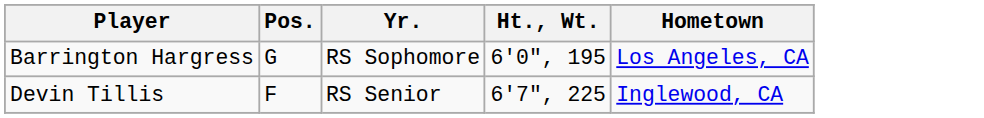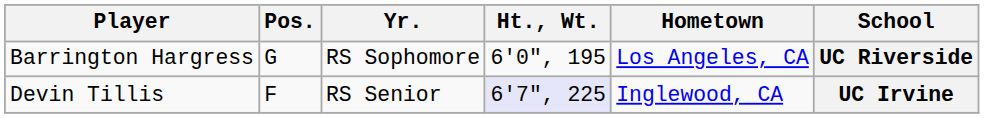+ column: School | UC Riverside | UC Irvine
Devin Tillis | Ht., Wt.: no background -> lavender background
